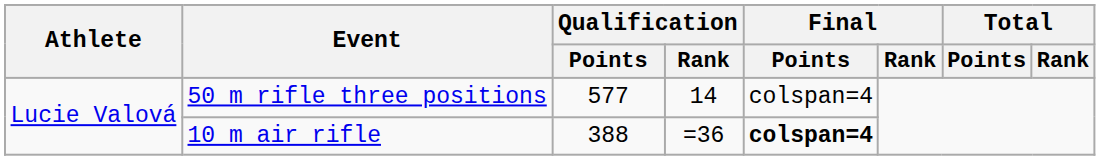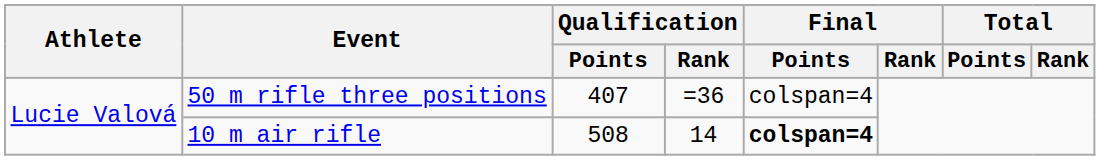50 m rifle three positions | Qualification / Points: 577 -> 407
50 m rifle three positions | Qualification / Rank: 14 -> =36
10 m air rifle | Qualification / Points: 388 -> 508
10 m air rifle | Qualification / Rank: =36 -> 14
